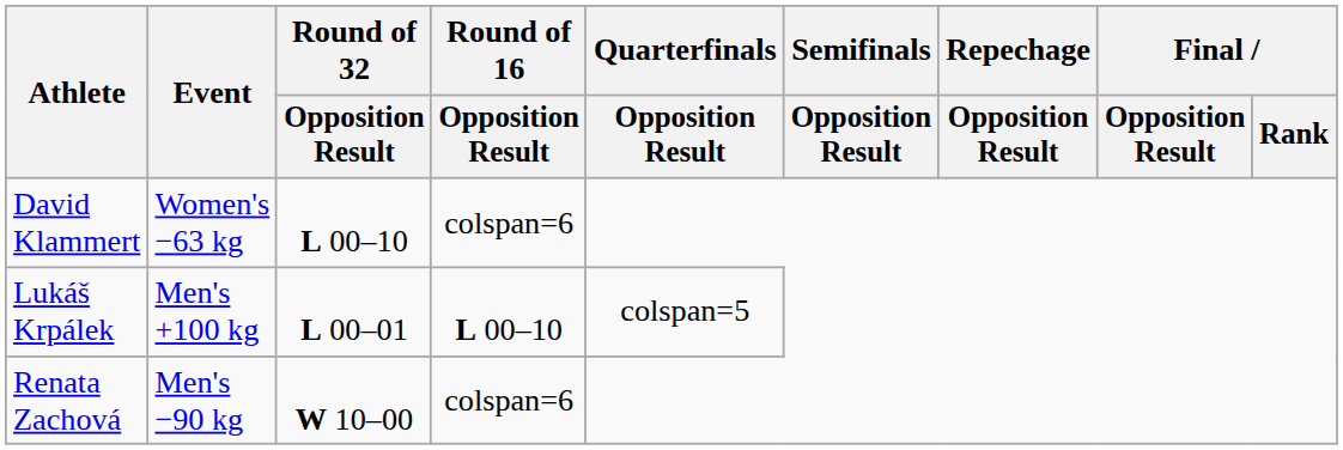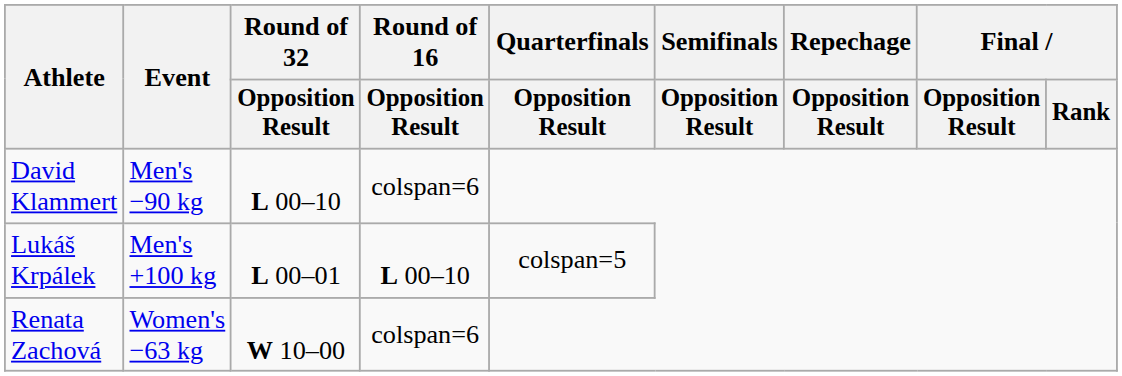David Klammert | Event: Women's −63 kg -> Men's −90 kg
Renata Zachová | Event: Men's −90 kg -> Women's −63 kg
